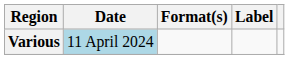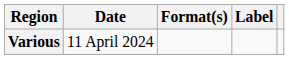Various | Date: lightblue background -> no background
